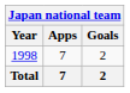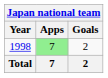1998 | Apps: no background -> lightgreen background
